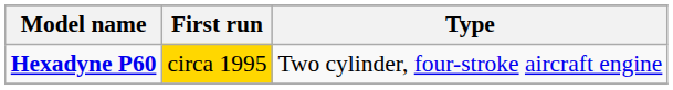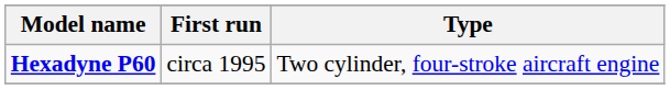Hexadyne P60 | First run: gold background -> no background
